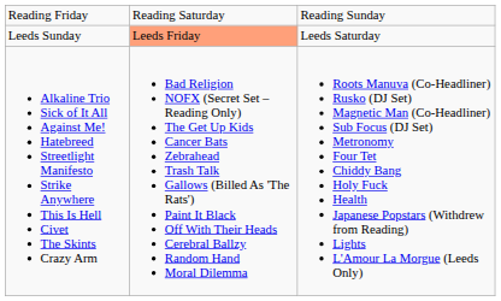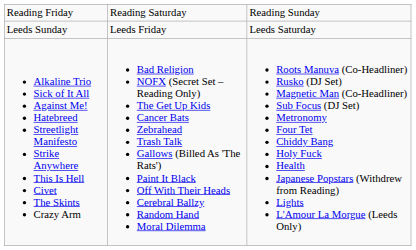Leeds Sunday | column 2: lightsalmon background -> no background
